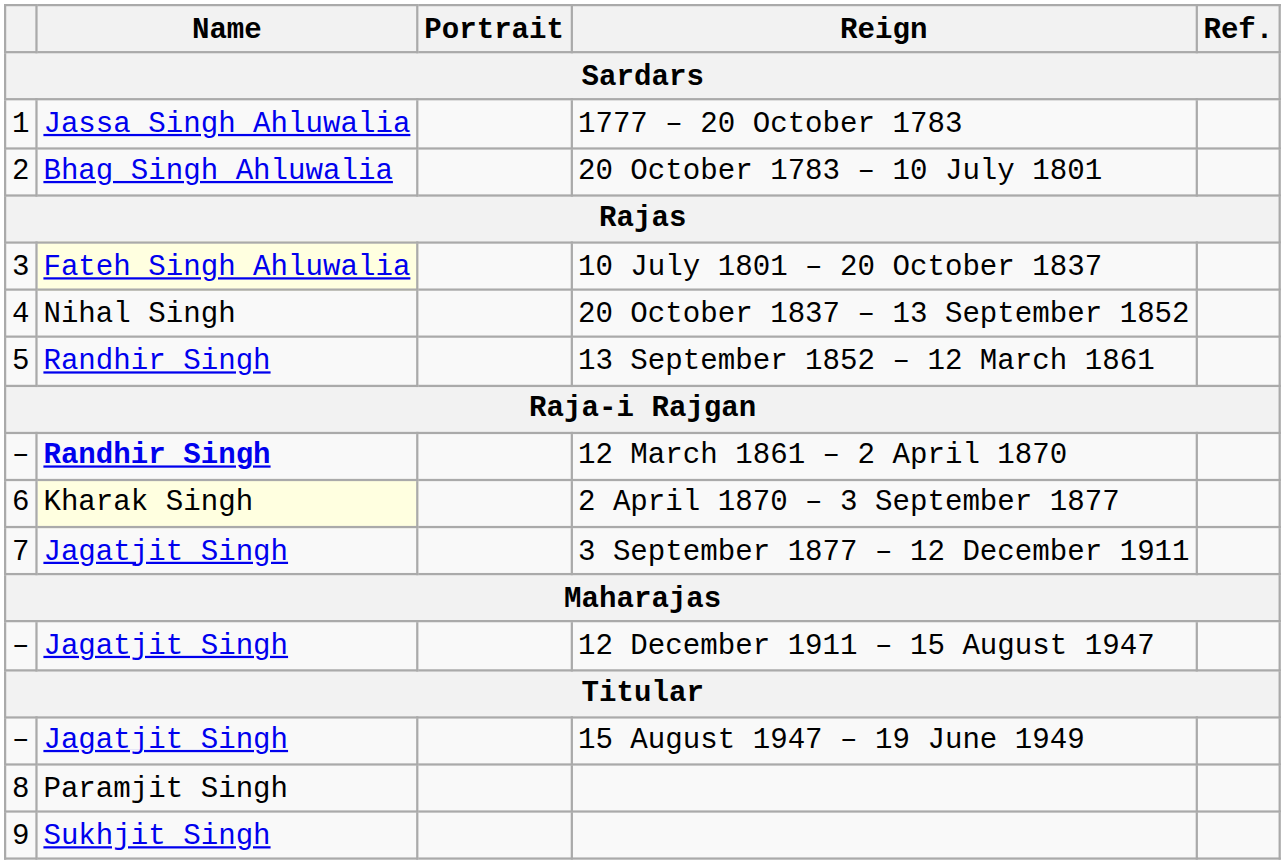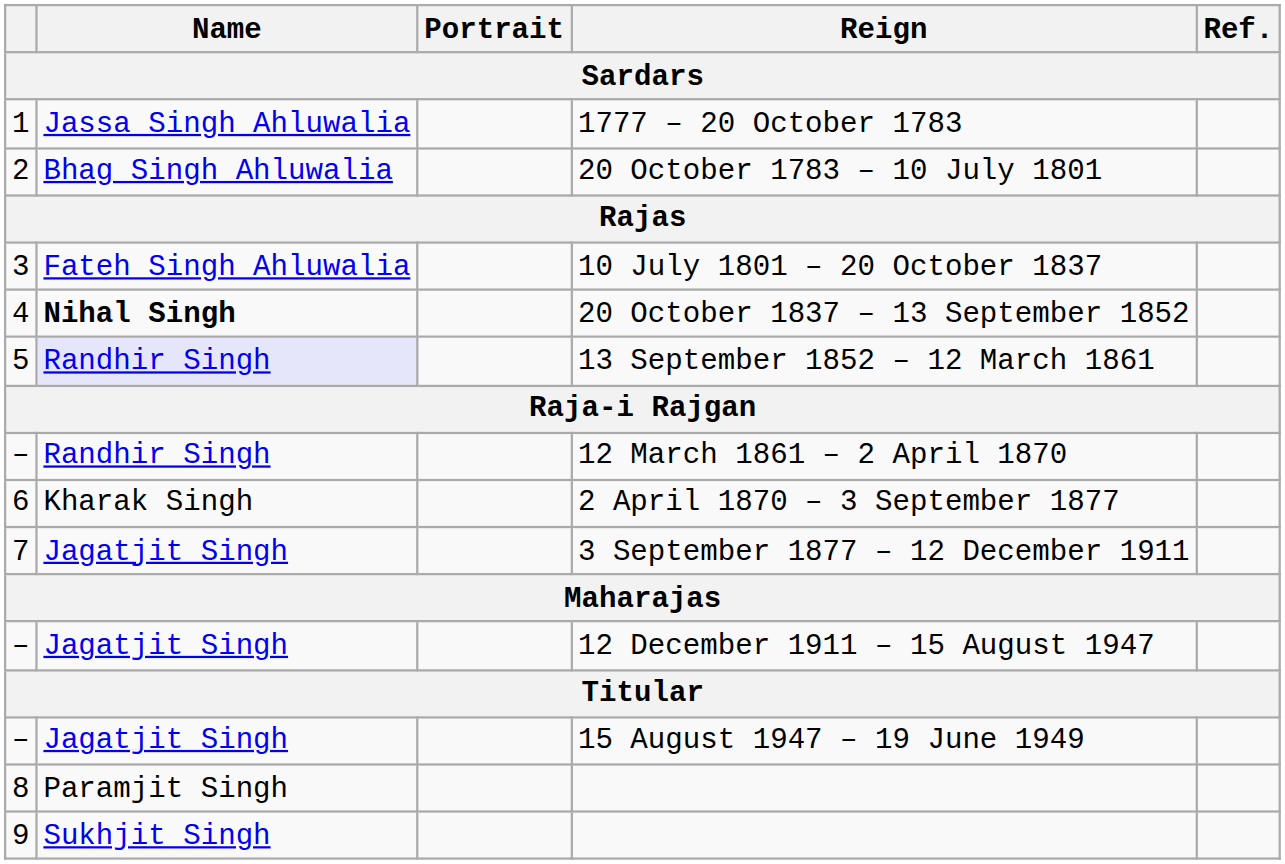10 July 1801 – 20 October 1837 | Name: lightyellow background -> no background
20 October 1837 – 13 September 1852 | Name: normal -> bold
13 September 1852 – 12 March 1861 | Name: no background -> lavender background
12 March 1861 – 2 April 1870 | Name: bold -> normal
2 April 1870 – 3 September 1877 | Name: lightyellow background -> no background
